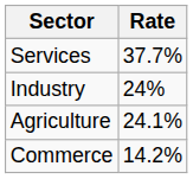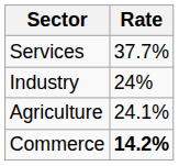Commerce | Rate: normal -> bold
